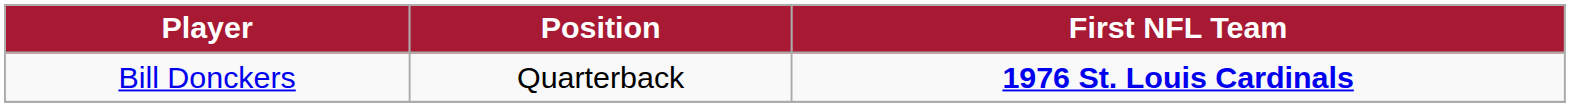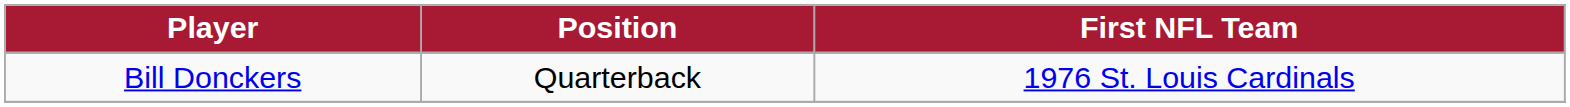Bill Donckers | First NFL Team: bold -> normal
